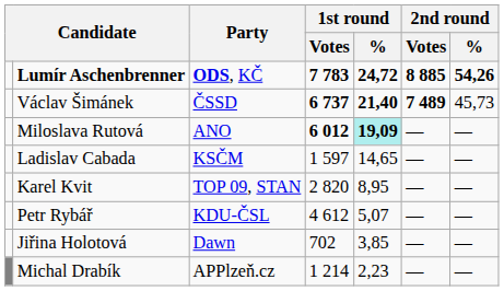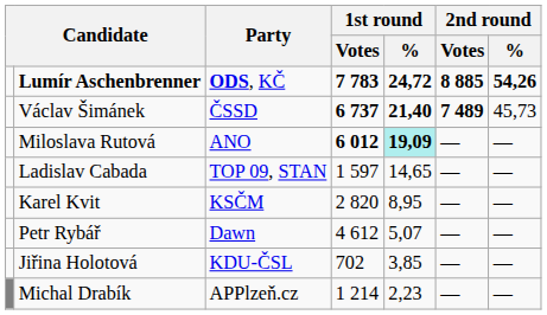Ladislav Cabada | Party: KSČM -> TOP 09, STAN
Karel Kvit | Party: TOP 09, STAN -> KSČM
Petr Rybář | Party: KDU-ČSL -> Dawn
Jiřina Holotová | Party: Dawn -> KDU-ČSL
